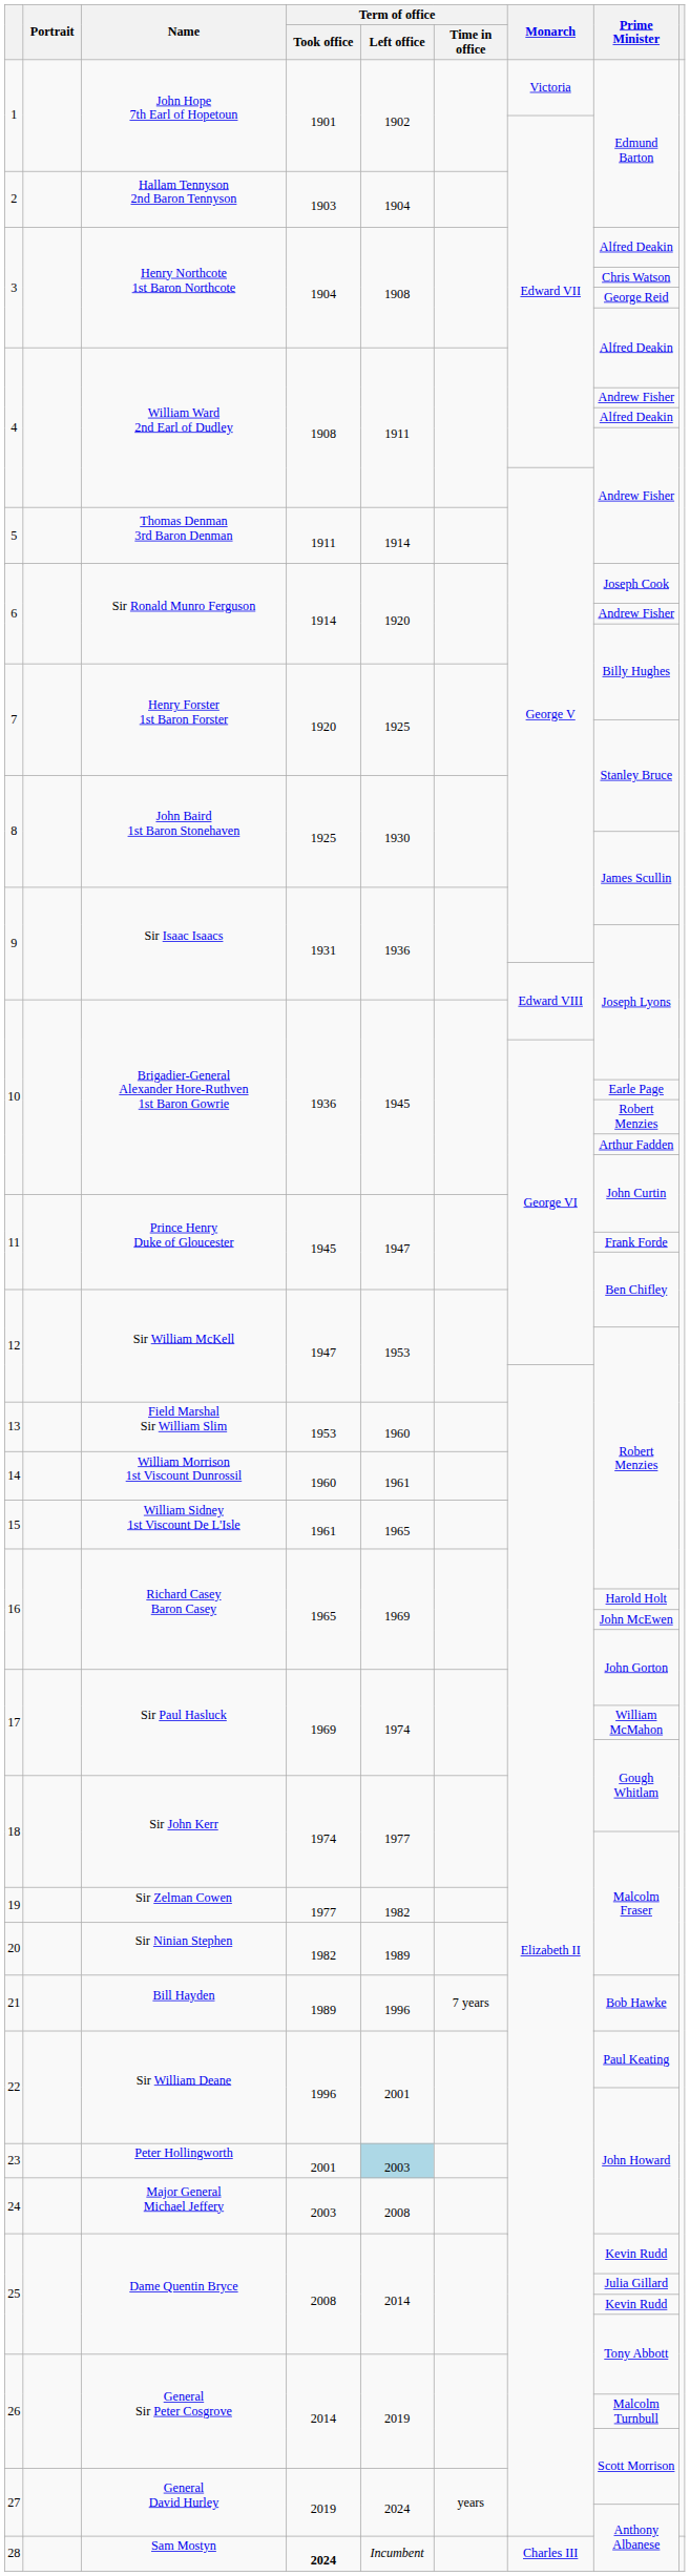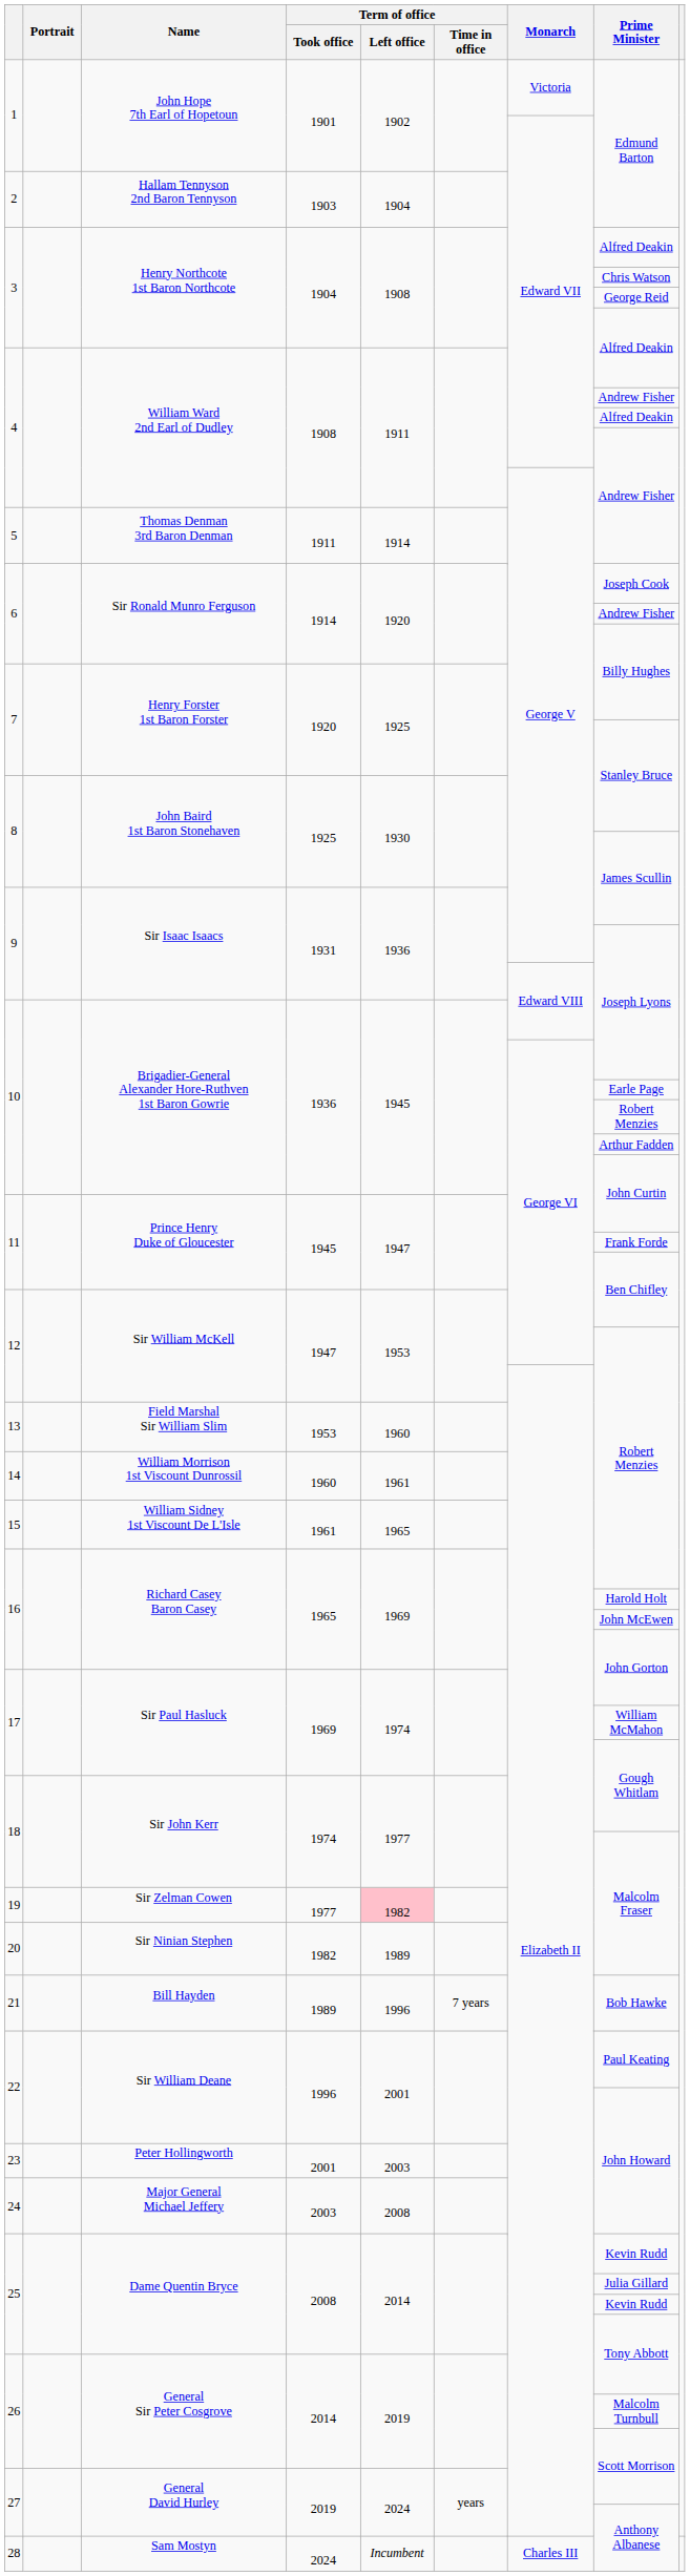19 | Term of office / Left office: no background -> pink background
23 | Term of office / Left office: lightblue background -> no background
28 | Term of office / Took office: bold -> normal
